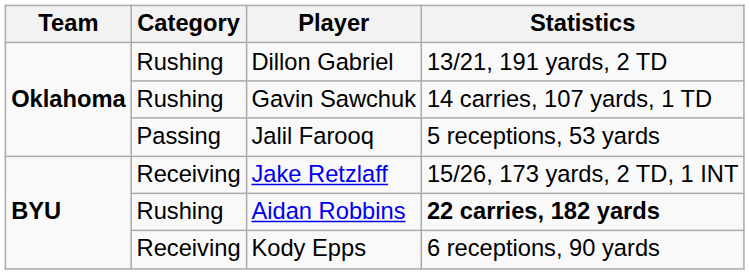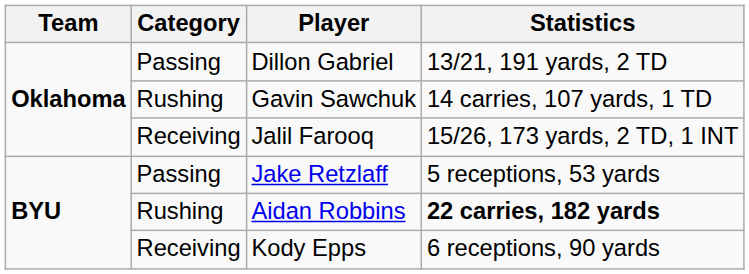Dillon Gabriel | Category: Rushing -> Passing
Jalil Farooq | Category: Passing -> Receiving
Jalil Farooq | Statistics: 5 receptions, 53 yards -> 15/26, 173 yards, 2 TD, 1 INT
Jake Retzlaff | Category: Receiving -> Passing
Jake Retzlaff | Statistics: 15/26, 173 yards, 2 TD, 1 INT -> 5 receptions, 53 yards
